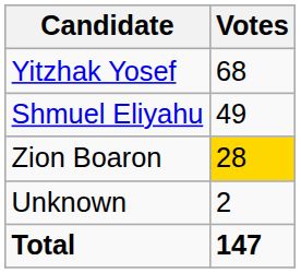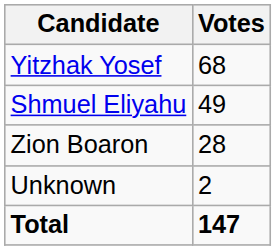Zion Boaron | Votes: gold background -> no background
